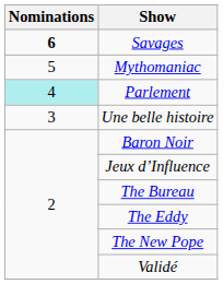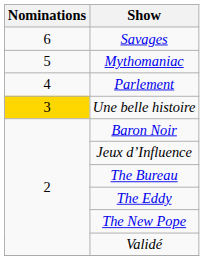Savages | Nominations: bold -> normal
Parlement | Nominations: paleturquoise background -> no background
Une belle histoire | Nominations: no background -> gold background
